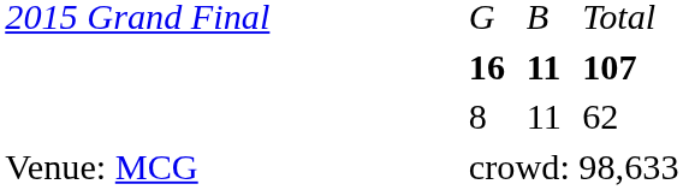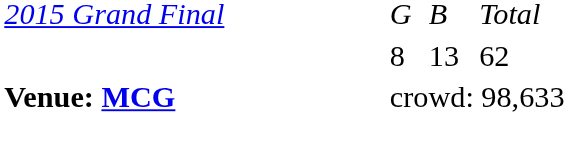- row: 16 | 11 | 107
8 | column 3: 11 -> 13
crowd: 98,633 | column 1: normal -> bold
